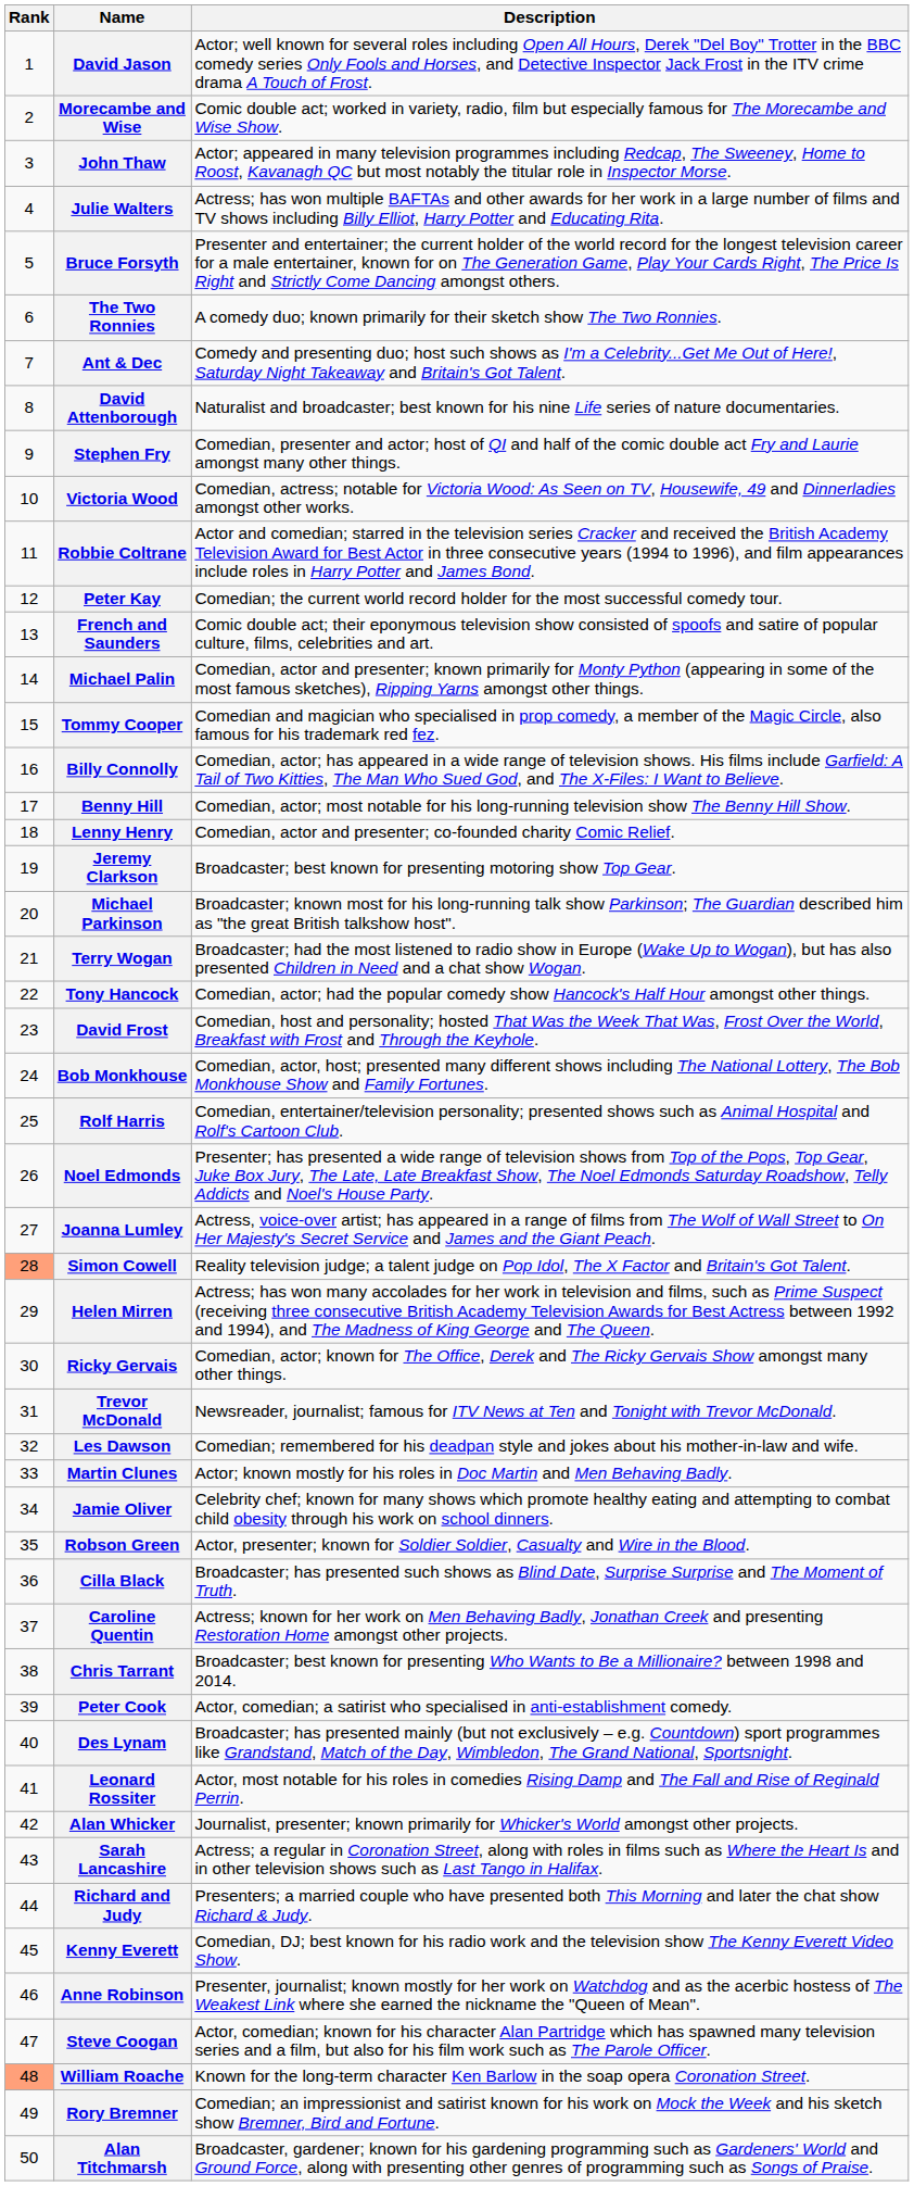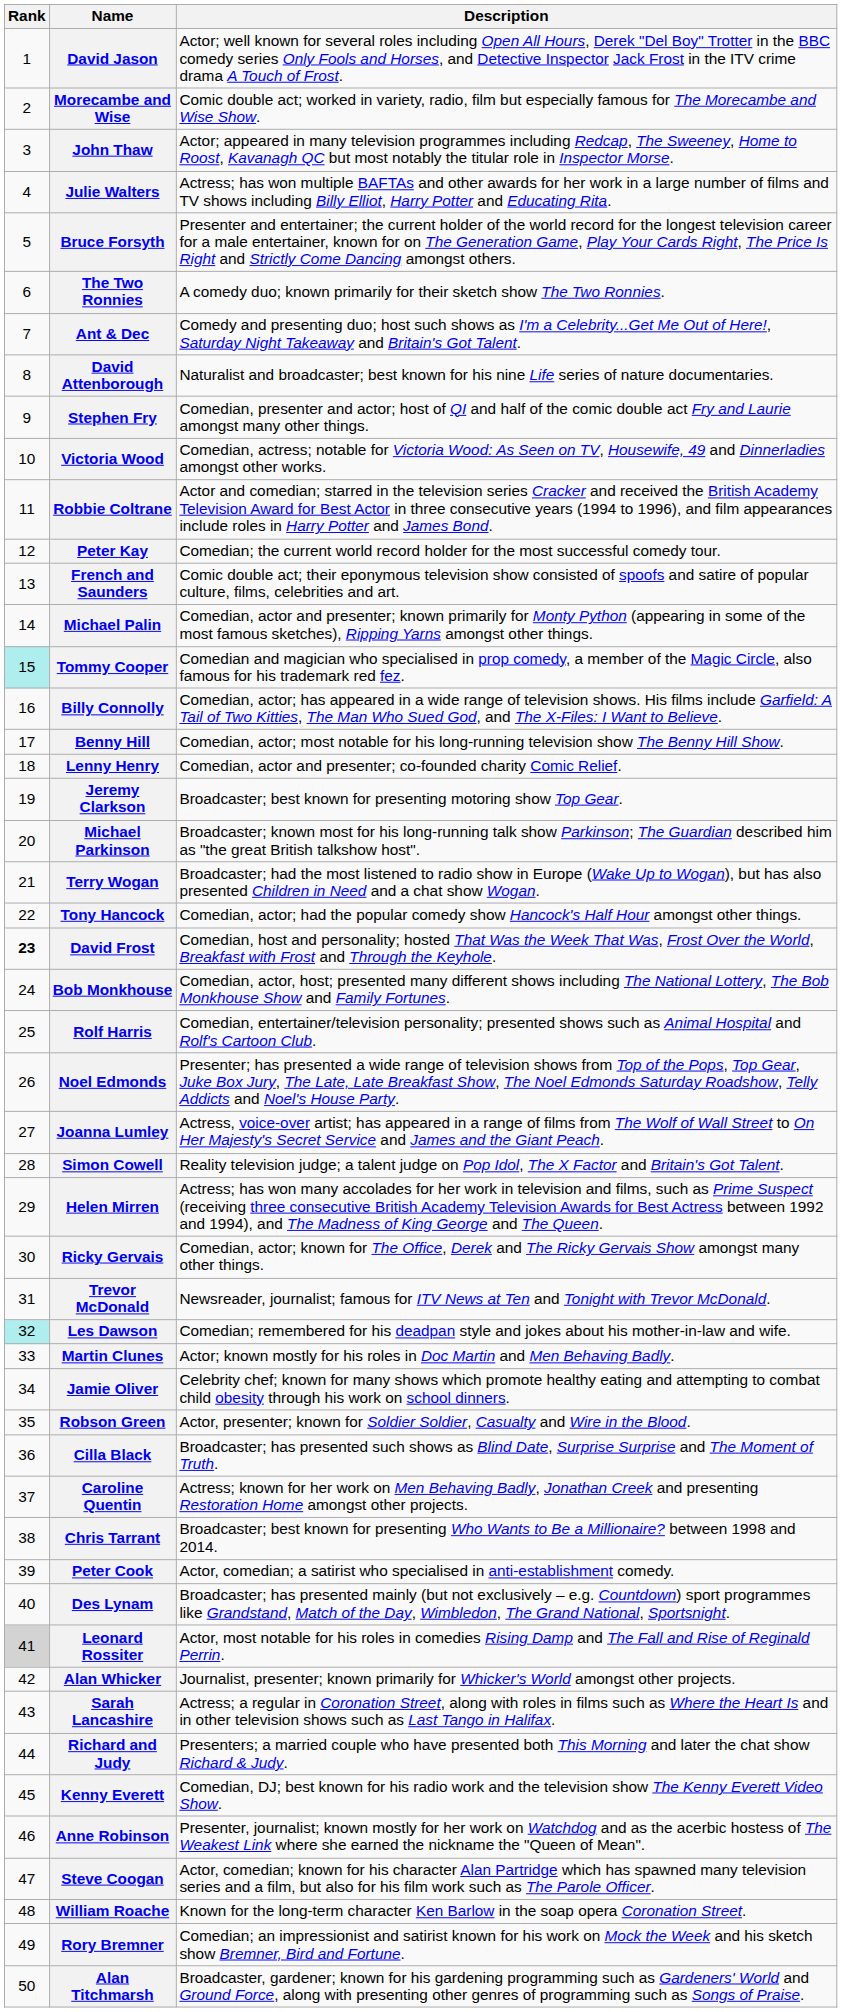Tommy Cooper | Rank: no background -> paleturquoise background
David Frost | Rank: normal -> bold
Simon Cowell | Rank: lightsalmon background -> no background
Les Dawson | Rank: no background -> paleturquoise background
Leonard Rossiter | Rank: no background -> lightgrey background
William Roache | Rank: lightsalmon background -> no background
